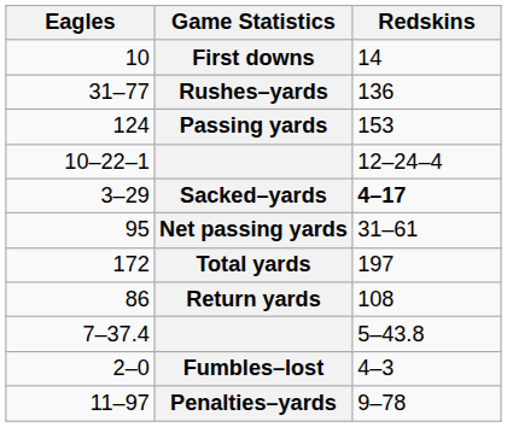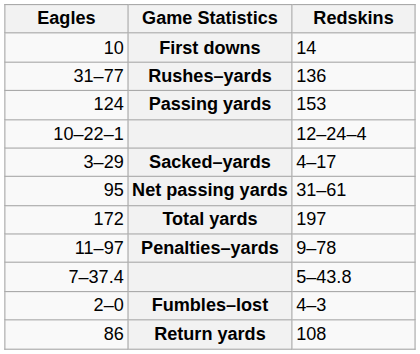Sacked–yards | Redskins: bold -> normal
rows swapped: Return yards <-> Penalties–yards
